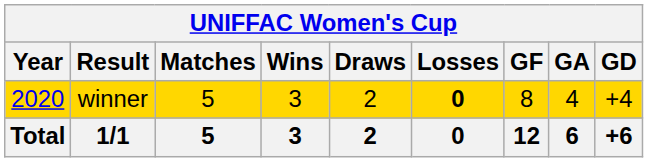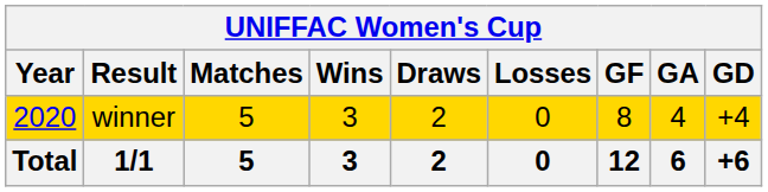winner | Losses: bold -> normal
